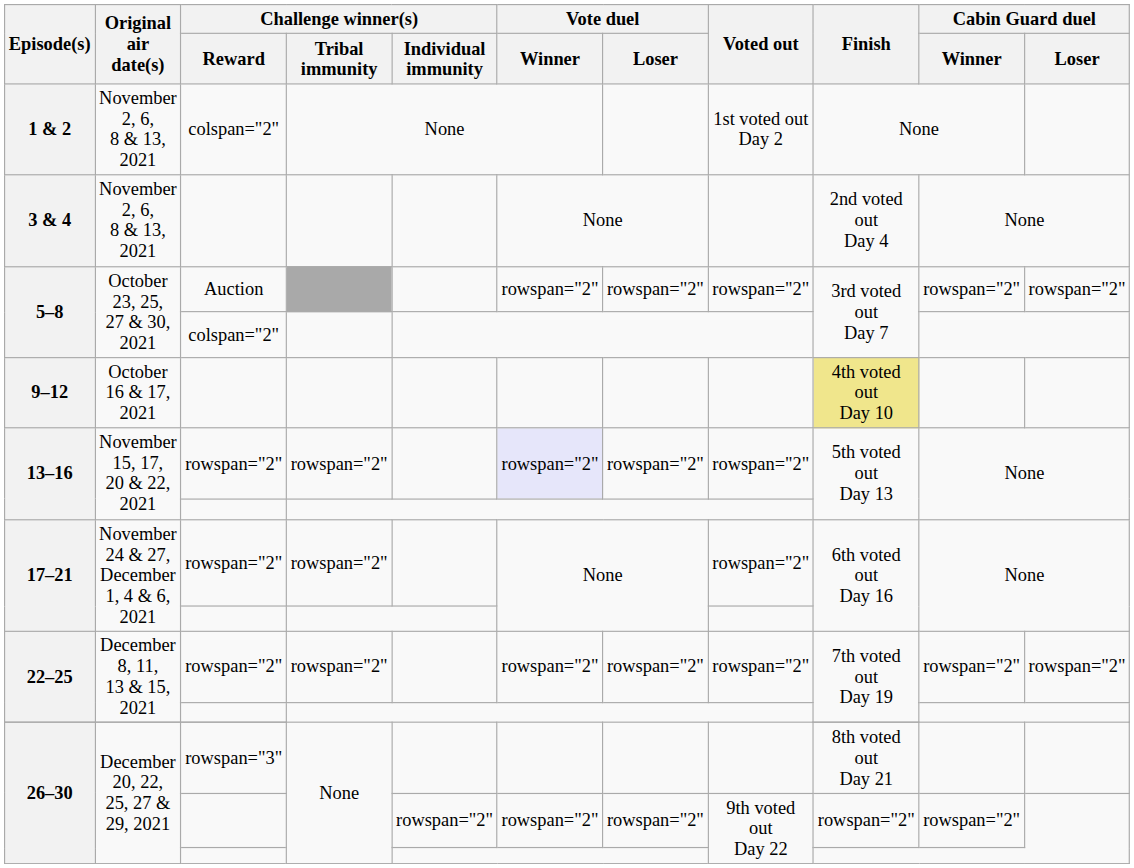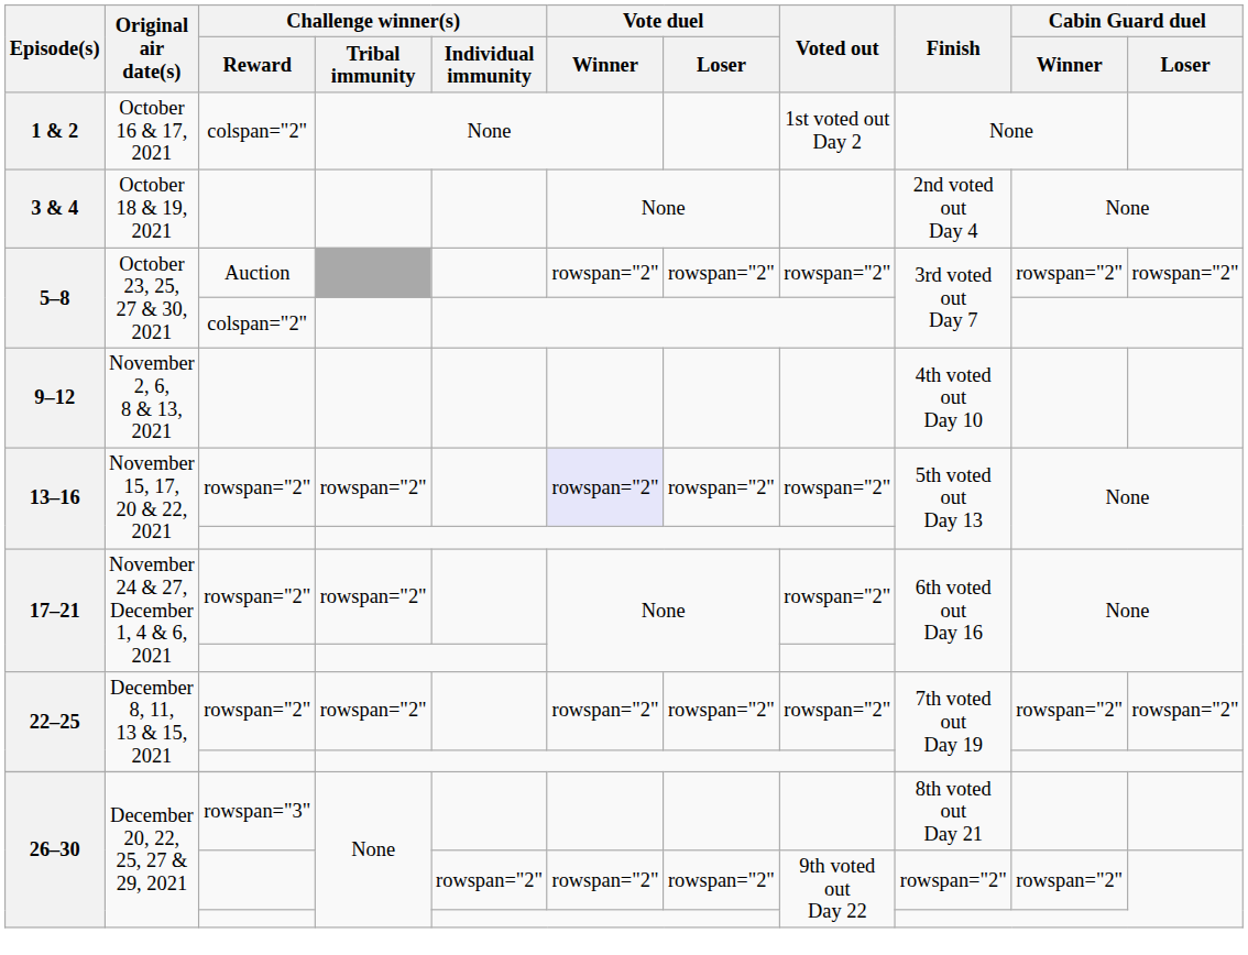1 & 2 | Original air date(s): November 2, 6, 8 & 13, 2021 -> October 16 & 17, 2021
3 & 4 | Original air date(s): November 2, 6, 8 & 13, 2021 -> October 18 & 19, 2021
9–12 | Original air date(s): October 16 & 17, 2021 -> November 2, 6, 8 & 13, 2021
9–12 | Finish: khaki background -> no background
